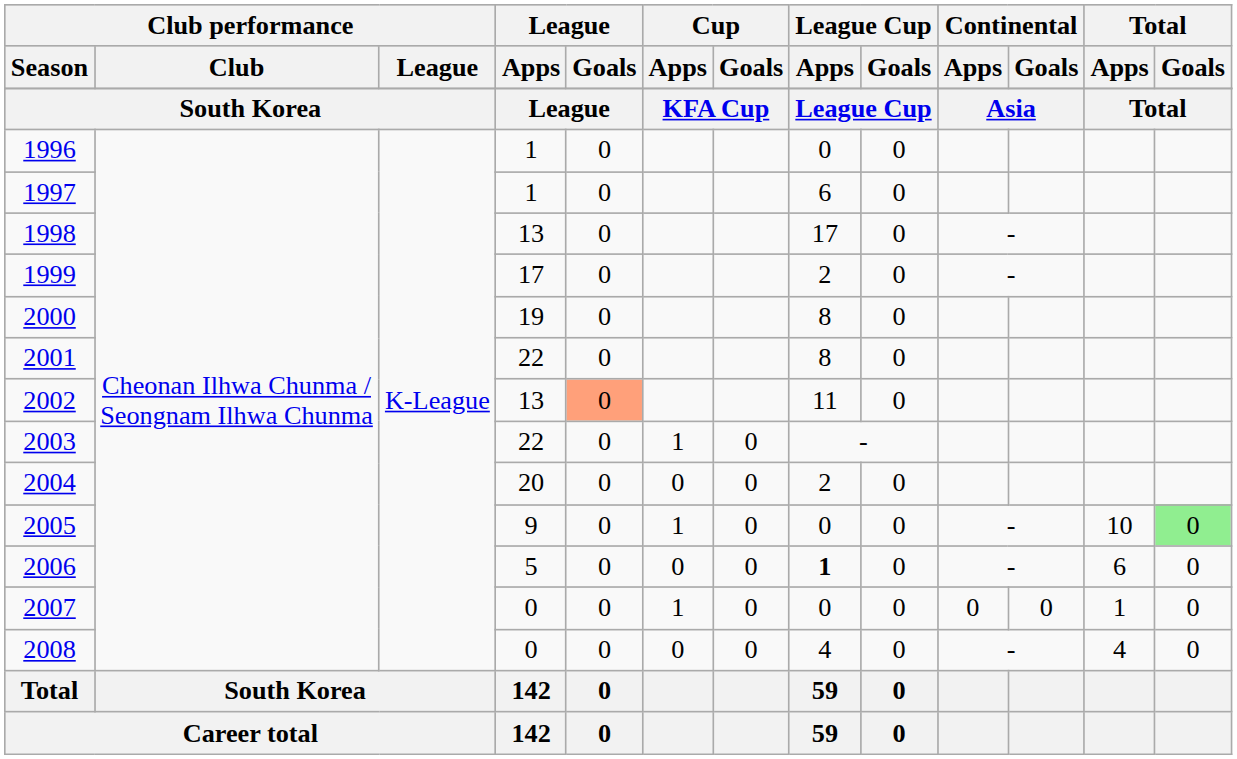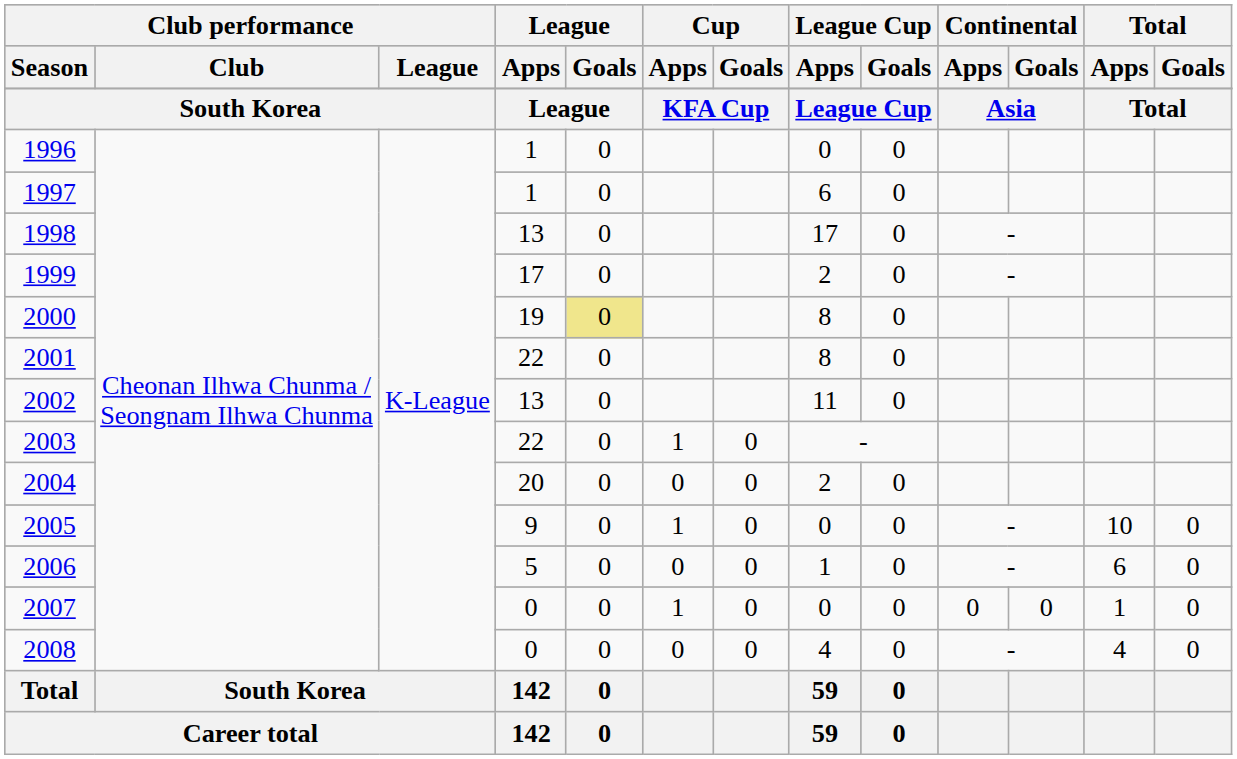2000 | League / Goals: no background -> khaki background
2002 | League / Goals: lightsalmon background -> no background
2005 | Total / Goals: lightgreen background -> no background
2006 | League Cup / Apps: bold -> normal
